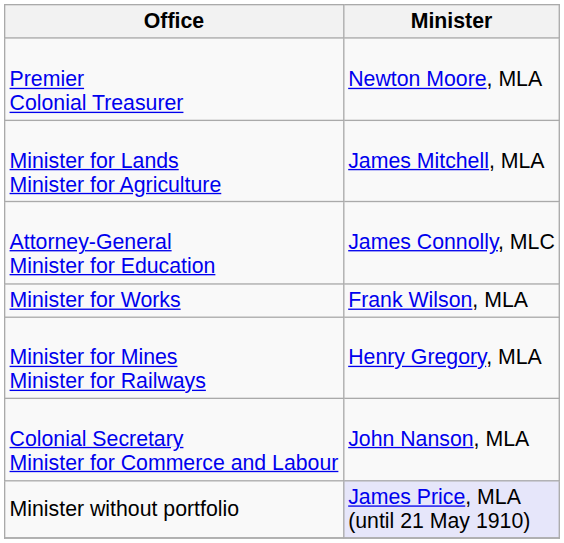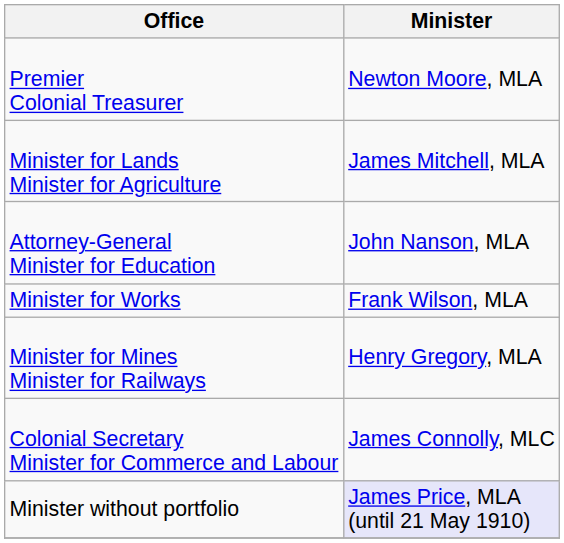Attorney-General Minister for Education | Minister: James Connolly, MLC -> John Nanson, MLA
Colonial Secretary Minister for Commerce and Labour | Minister: John Nanson, MLA -> James Connolly, MLC
